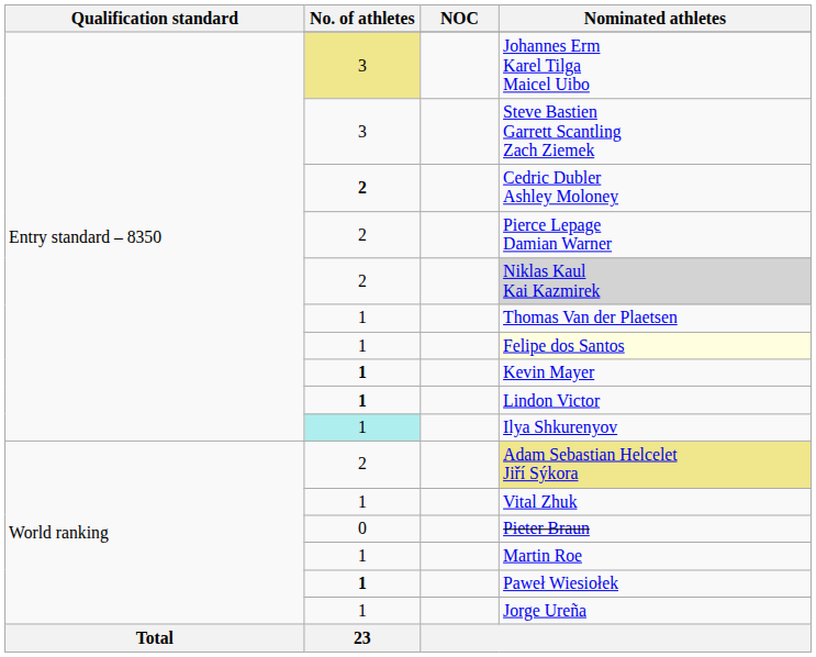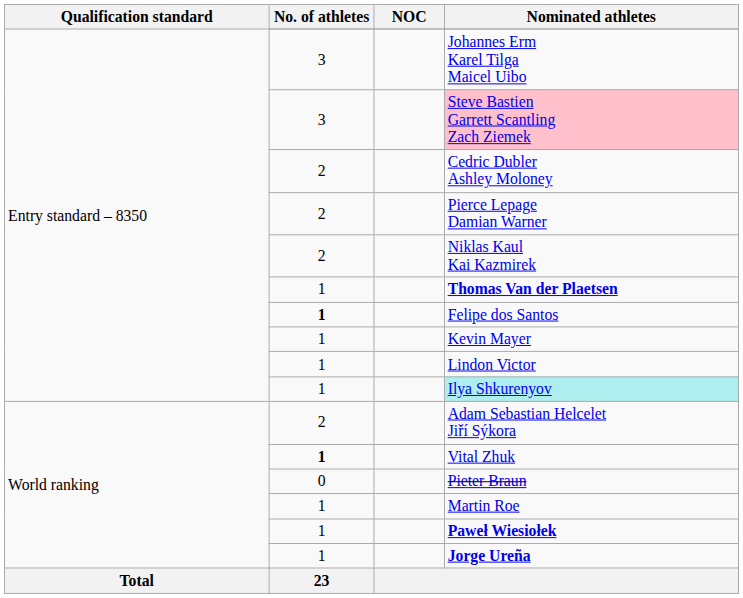Johannes Erm Karel Tilga Maicel Uibo | No. of athletes: khaki background -> no background
Steve Bastien Garrett Scantling Zach Ziemek | Nominated athletes: no background -> pink background
Cedric Dubler Ashley Moloney | No. of athletes: bold -> normal
Niklas Kaul Kai Kazmirek | Nominated athletes: lightgrey background -> no background
Thomas Van der Plaetsen | Nominated athletes: normal -> bold
Felipe dos Santos | No. of athletes: normal -> bold
Felipe dos Santos | Nominated athletes: lightyellow background -> no background
Kevin Mayer | No. of athletes: bold -> normal
Lindon Victor | No. of athletes: bold -> normal
Ilya Shkurenyov | No. of athletes: paleturquoise background -> no background
Ilya Shkurenyov | Nominated athletes: no background -> paleturquoise background
Adam Sebastian Helcelet Jiří Sýkora | Nominated athletes: khaki background -> no background
Vital Zhuk | No. of athletes: normal -> bold
Paweł Wiesiołek | No. of athletes: bold -> normal
Paweł Wiesiołek | Nominated athletes: normal -> bold
Jorge Ureña | Nominated athletes: normal -> bold
